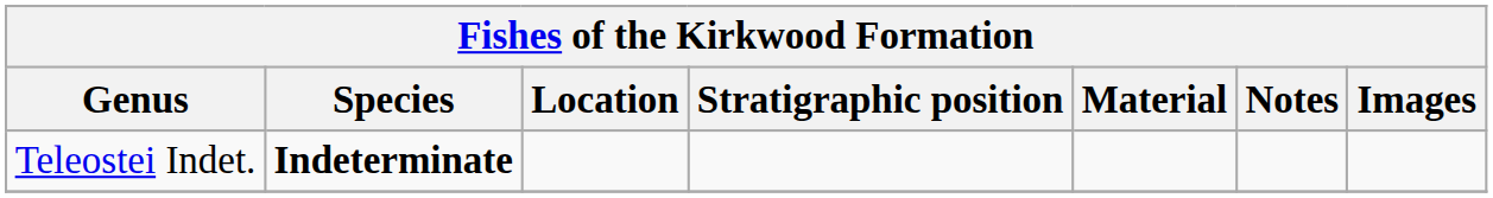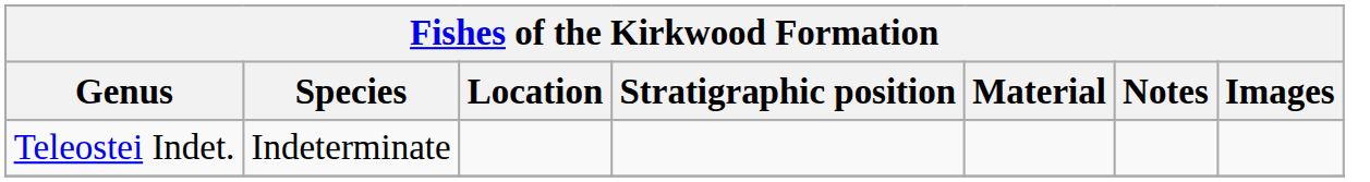Teleostei Indet. | Species: bold -> normal
